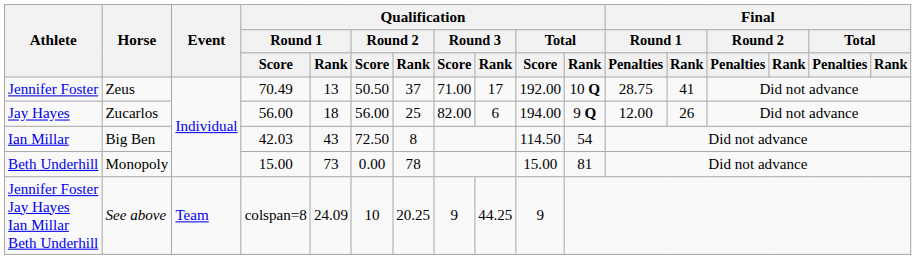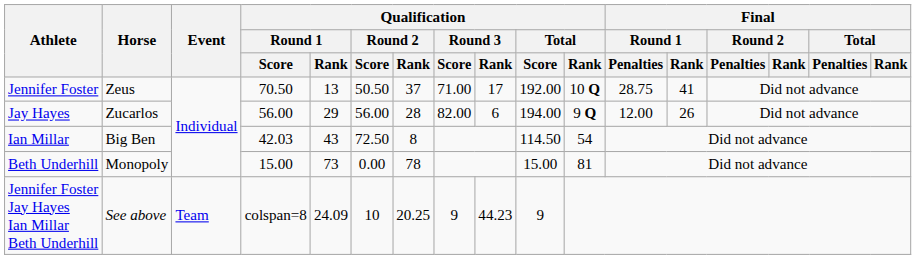Jennifer Foster | Qualification / Round 1 / Score: 70.49 -> 70.50
Jay Hayes | Qualification / Round 1 / Rank: 18 -> 29
Jay Hayes | Qualification / Round 2 / Rank: 25 -> 28
Jennifer Foster Jay Hayes Ian Millar Beth Underhill | Qualification / Round 3 / Rank: 44.25 -> 44.23
